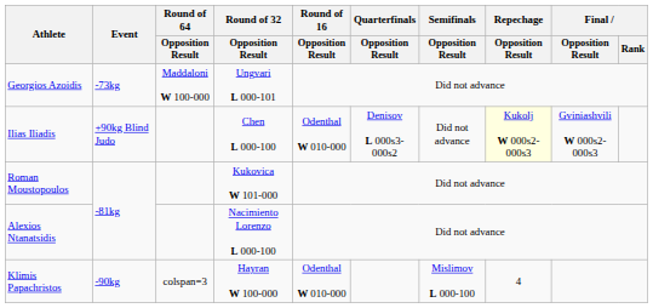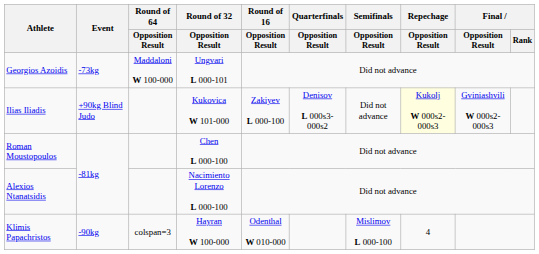Ilias Iliadis | Round of 32 / Opposition Result: Chen L 000-100 -> Kukovica W 101-000
Ilias Iliadis | Round of 16 / Opposition Result: Odenthal W 010-000 -> Zakiyev L 000-100
Roman Moustopoulos | Round of 32 / Opposition Result: Kukovica W 101-000 -> Chen L 000-100
